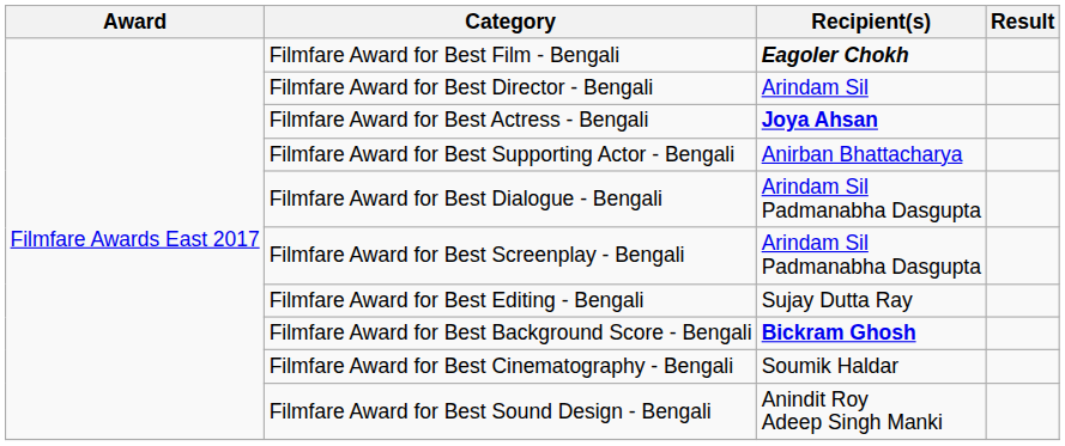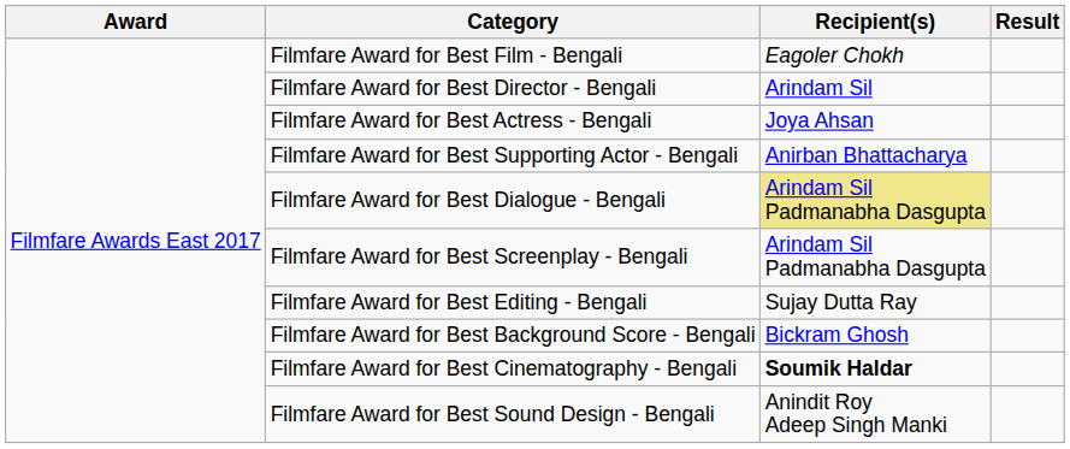Filmfare Award for Best Film - Bengali | Recipient(s): bold -> normal
Filmfare Award for Best Actress - Bengali | Recipient(s): bold -> normal
Filmfare Award for Best Dialogue - Bengali | Recipient(s): no background -> khaki background
Filmfare Award for Best Background Score - Bengali | Recipient(s): bold -> normal
Filmfare Award for Best Cinematography - Bengali | Recipient(s): normal -> bold
